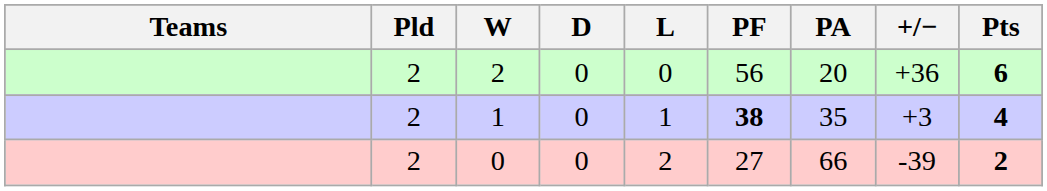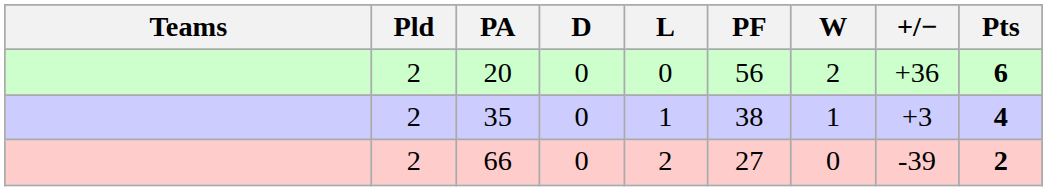columns swapped: W <-> PA
row 3 | PF: bold -> normal
